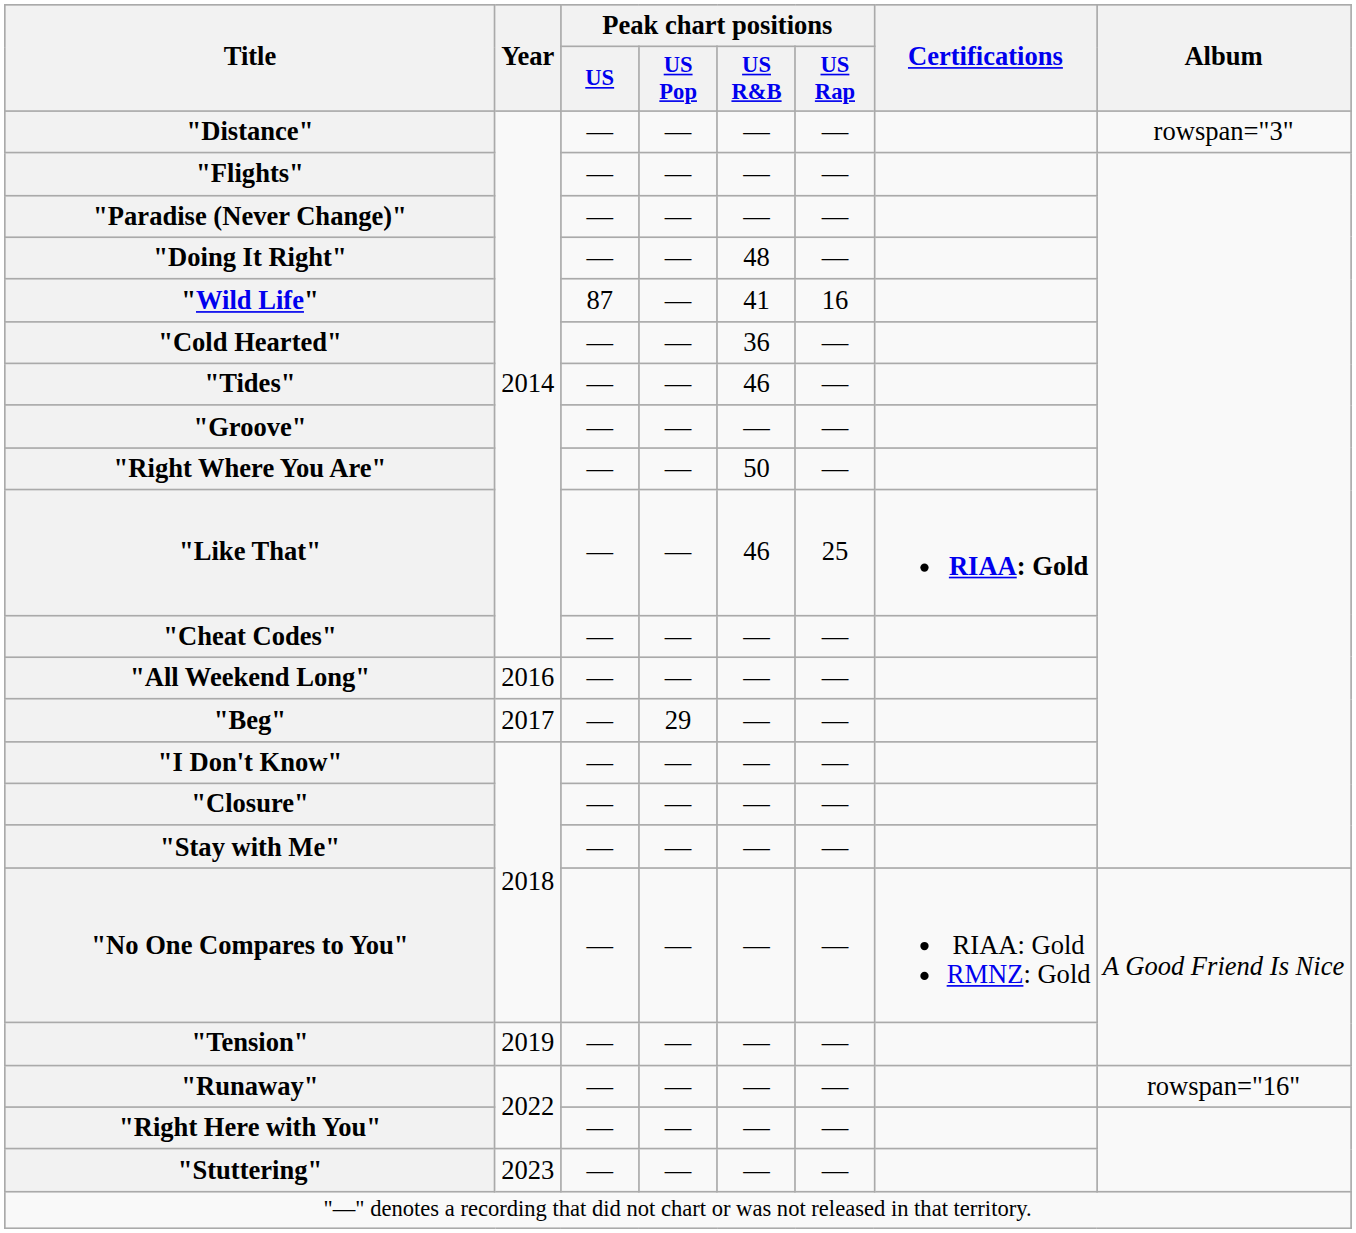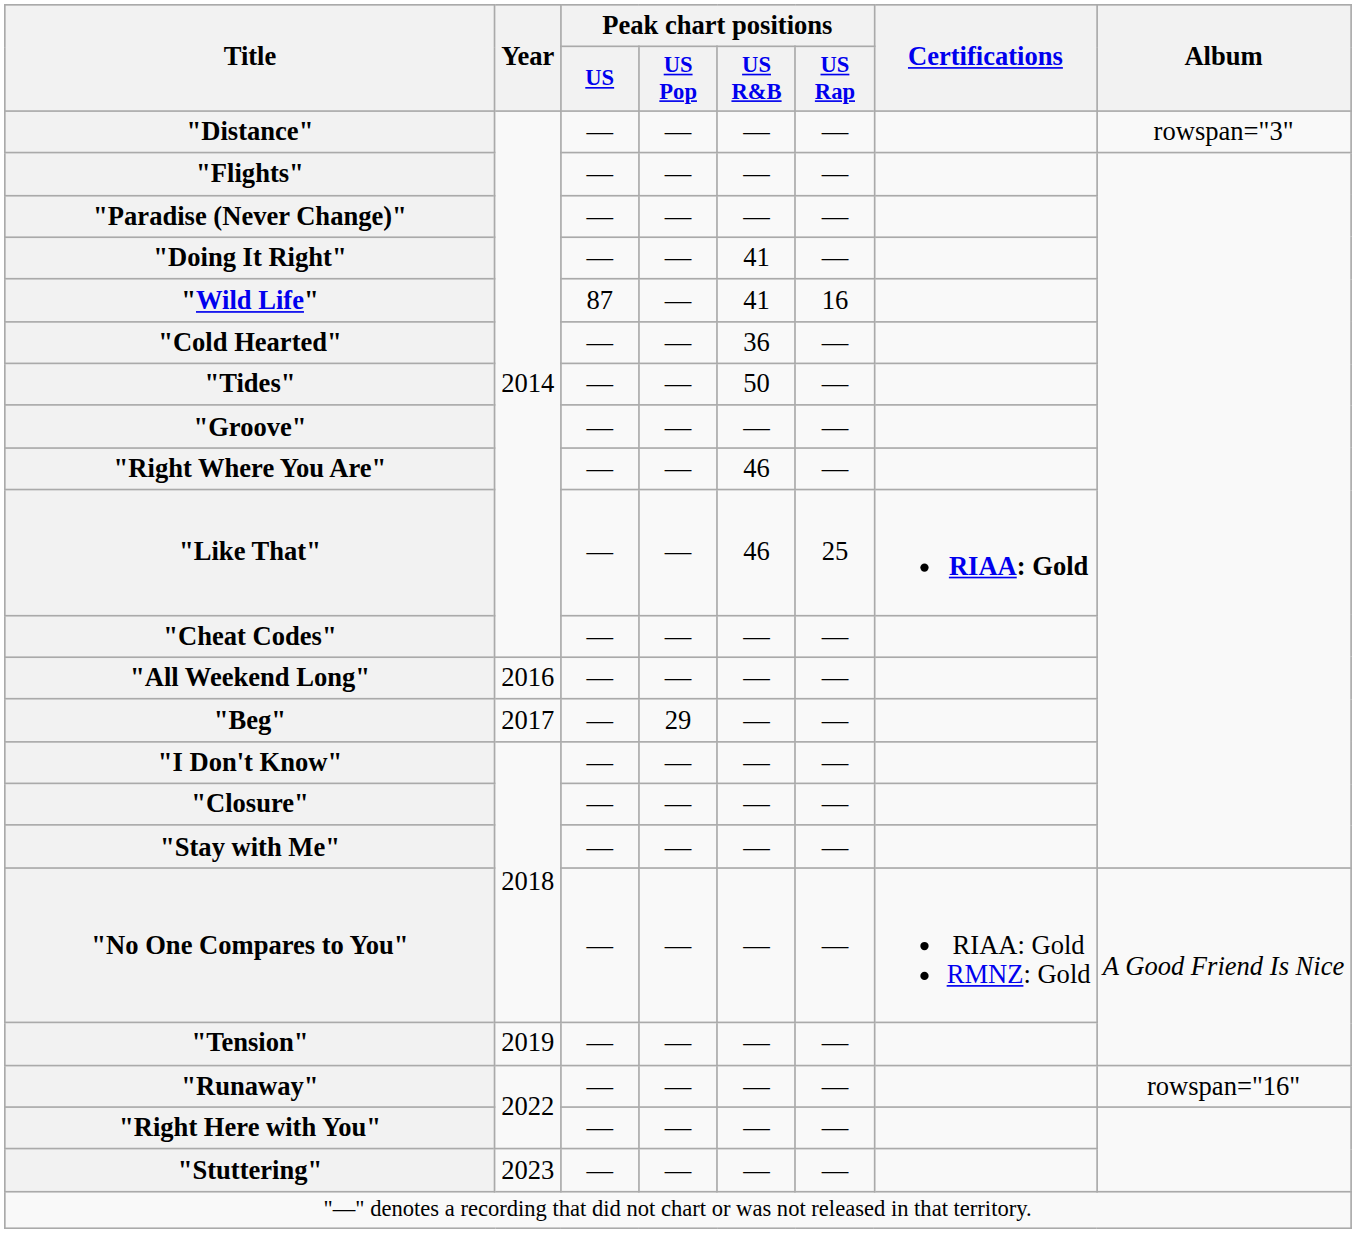"Doing It Right" | Peak chart positions / US R&B: 48 -> 41
"Tides" | Peak chart positions / US R&B: 46 -> 50
"Right Where You Are" | Peak chart positions / US R&B: 50 -> 46
